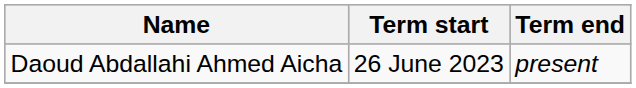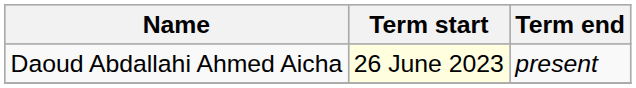Daoud Abdallahi Ahmed Aicha | Term start: no background -> lightyellow background
